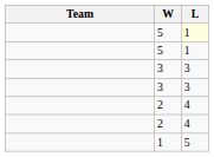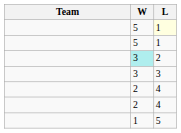row 4 | W: no background -> paleturquoise background
row 4 | L: 3 -> 2
